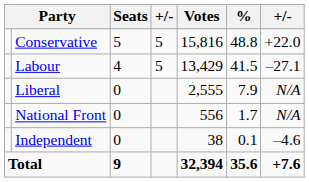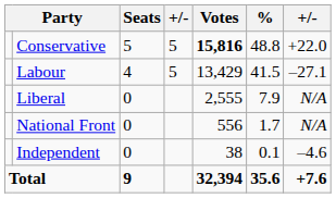Conservative | Votes: normal -> bold
